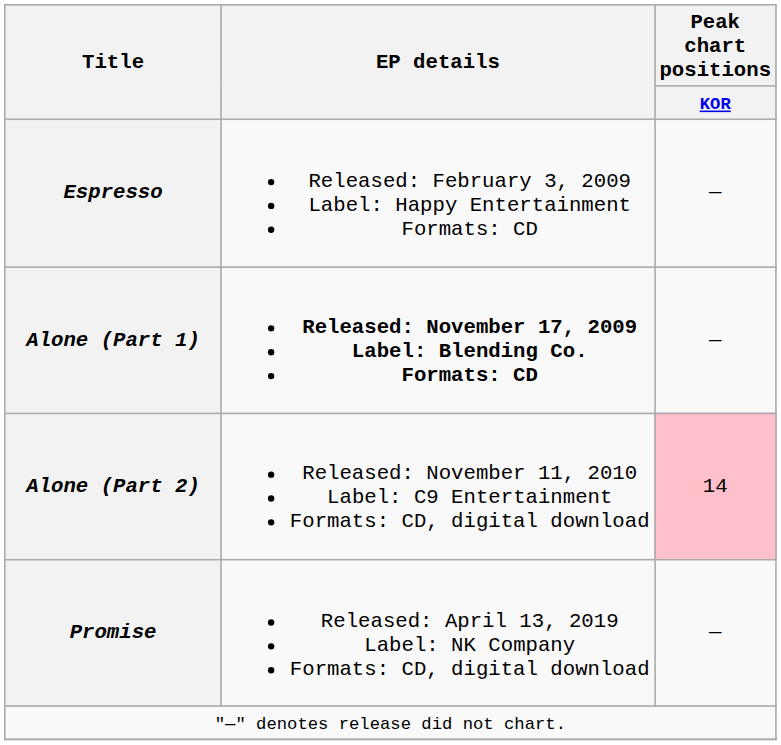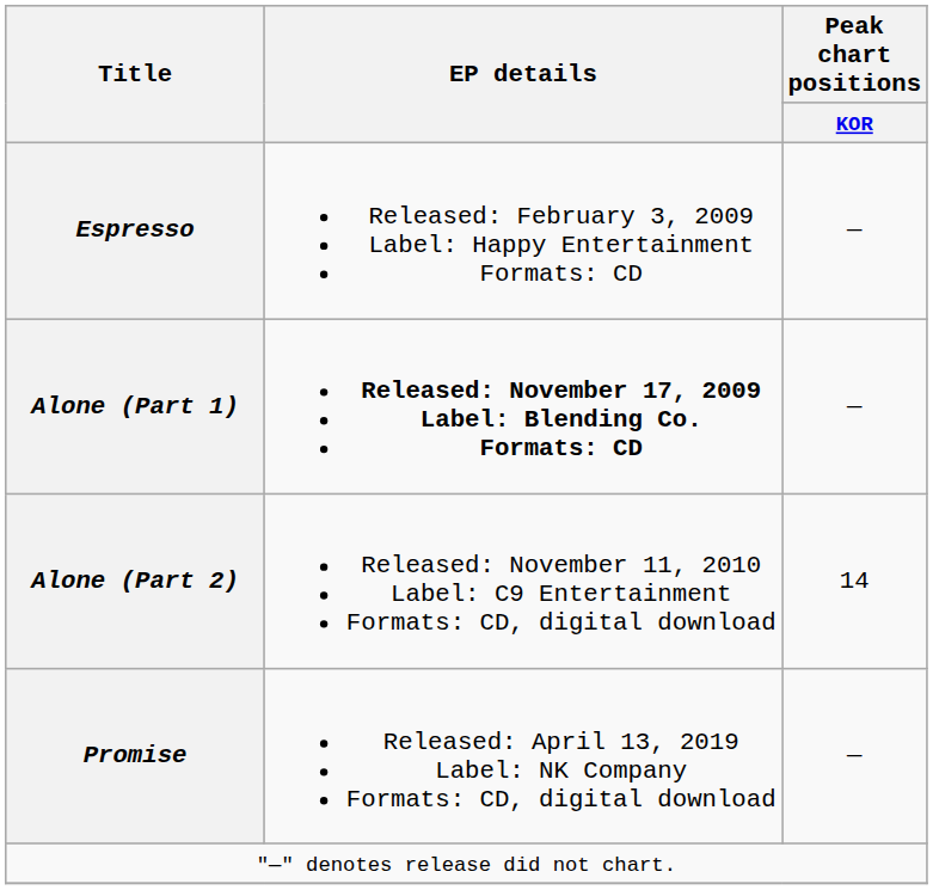Alone (Part 2) | Peak chart positions / KOR: pink background -> no background
